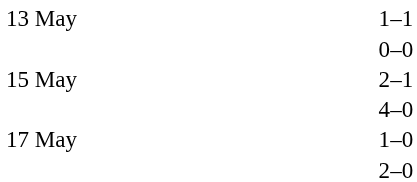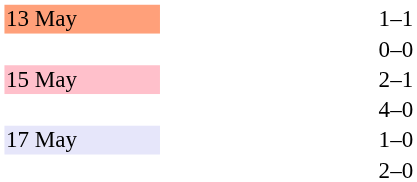1–1 | column 1: no background -> lightsalmon background
2–1 | column 1: no background -> pink background
1–0 | column 1: no background -> lavender background
